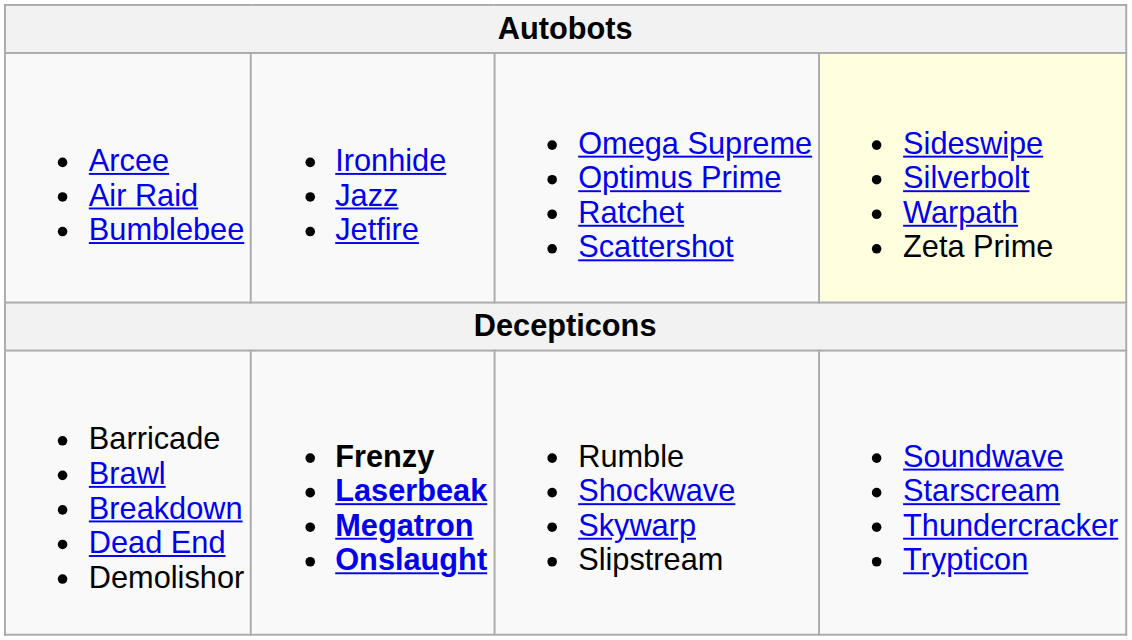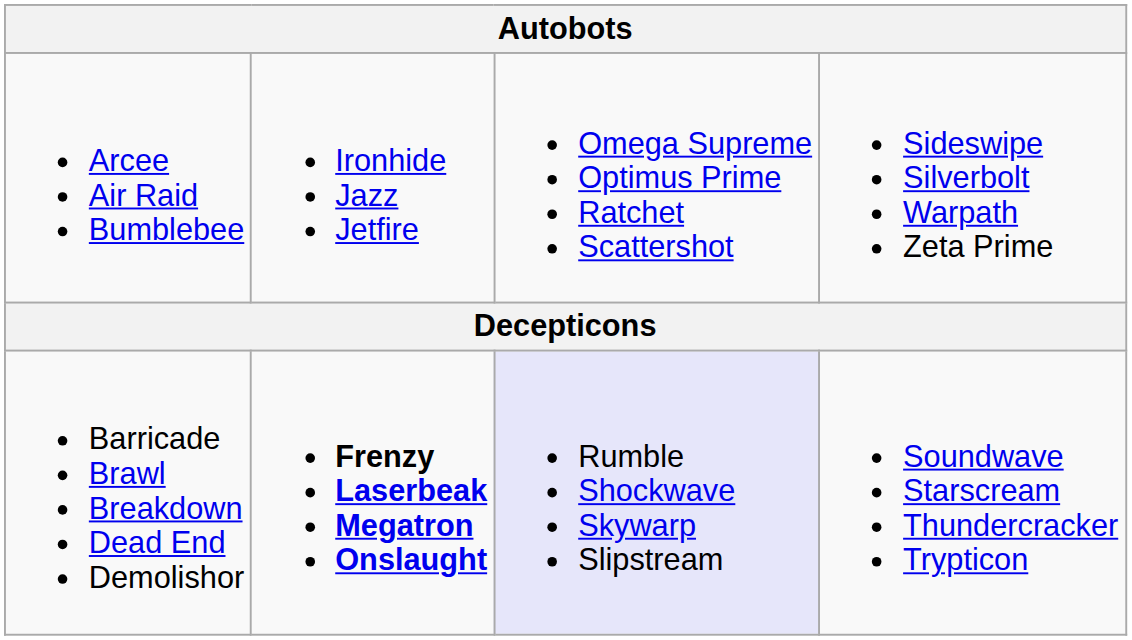Arcee Air Raid Bumblebee | column 4: lightyellow background -> no background
Barricade Brawl Breakdown Dead End Demolishor | column 3: no background -> lavender background
